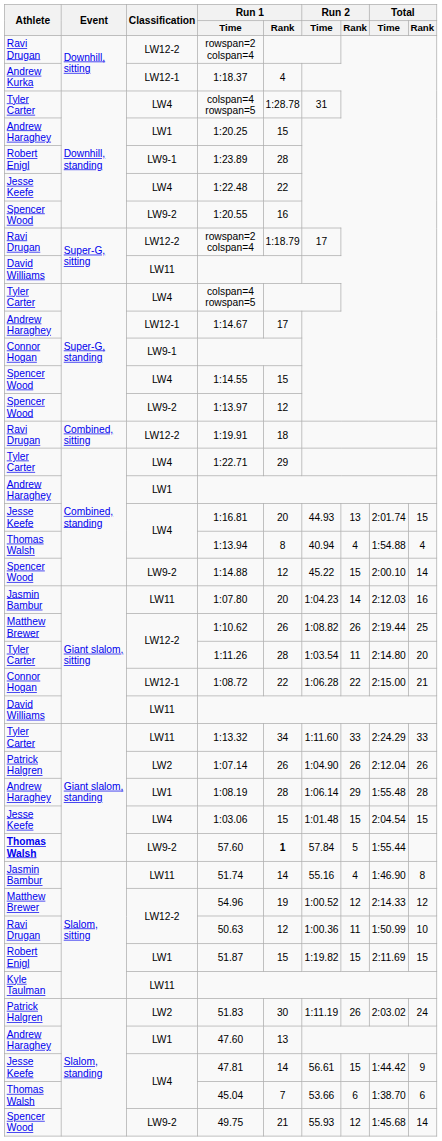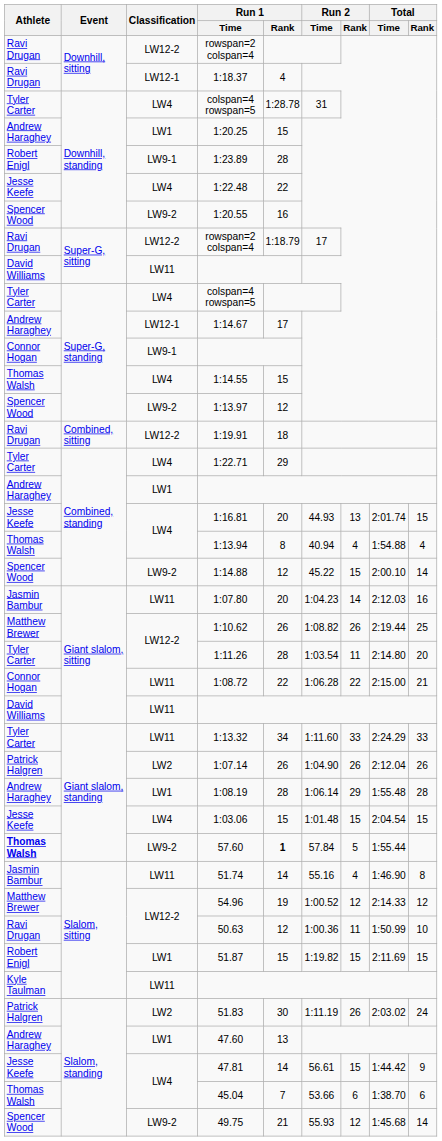1:18.37 | Athlete: Andrew Kurka -> Ravi Drugan
1:14.55 | Athlete: Spencer Wood -> Thomas Walsh
1:08.72 | Classification: LW12-1 -> LW11
